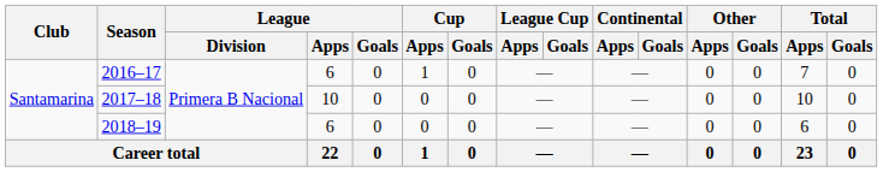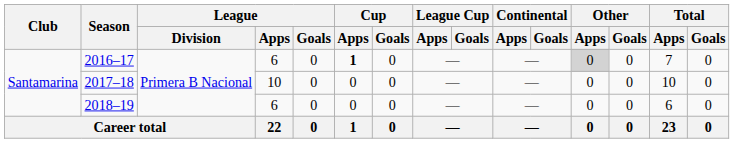2016–17 | Cup / Apps: normal -> bold
2016–17 | Other / Apps: no background -> lightgrey background
